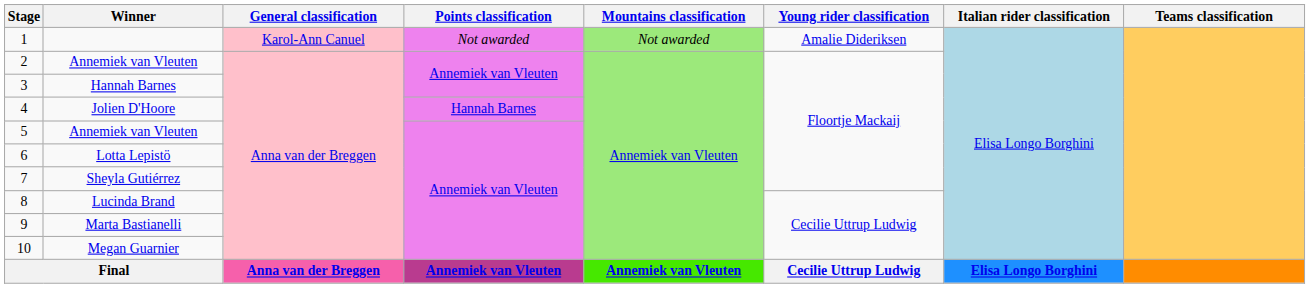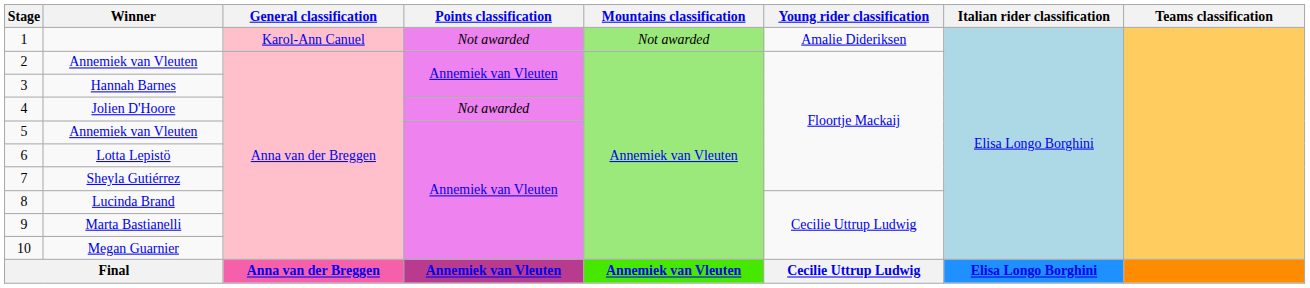Jolien D'Hoore | Points classification: Hannah Barnes -> Not awarded
